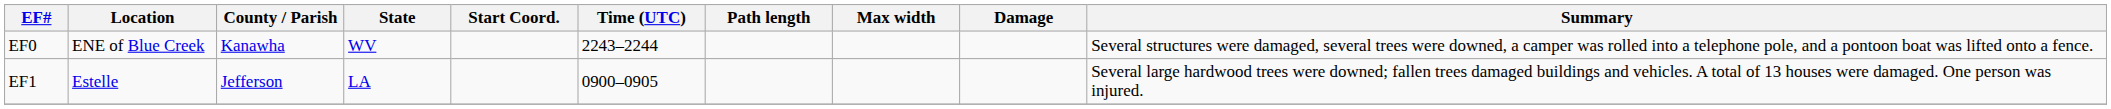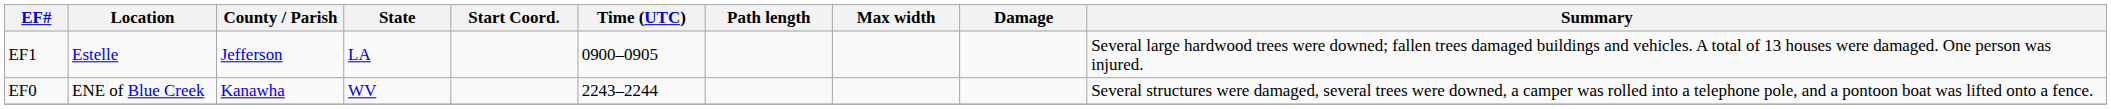rows swapped: EF1 <-> EF0
